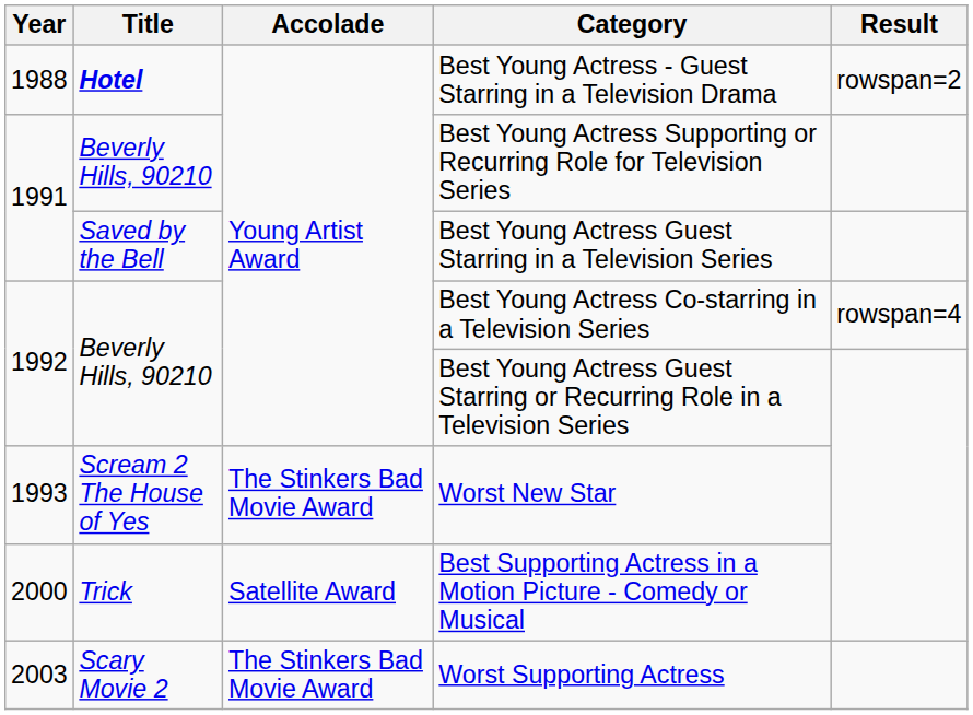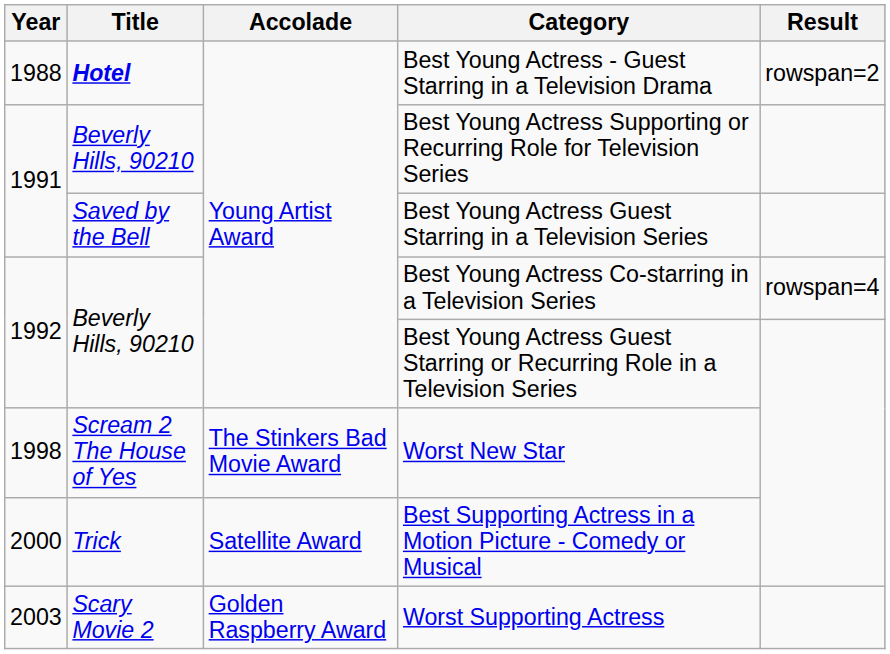Worst New Star | Year: 1993 -> 1998
Worst Supporting Actress | Accolade: The Stinkers Bad Movie Award -> Golden Raspberry Award
